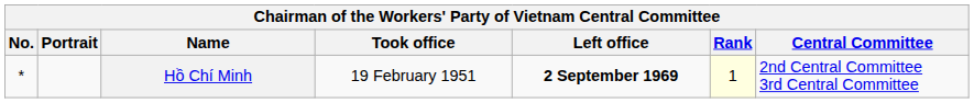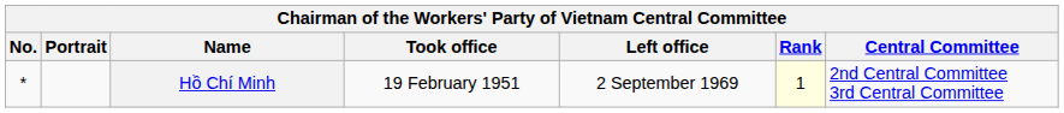Hồ Chí Minh | Left office: bold -> normal
